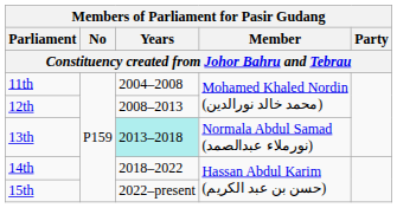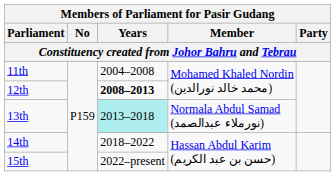12th | Years: normal -> bold
